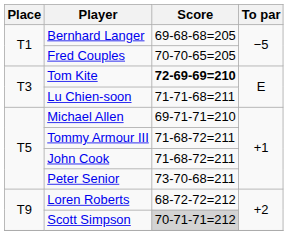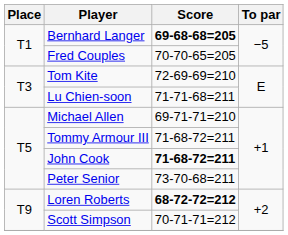Bernhard Langer | Score: normal -> bold
Tom Kite | Score: bold -> normal
John Cook | Score: normal -> bold
Loren Roberts | Score: normal -> bold
Scott Simpson | Score: lightgrey background -> no background
